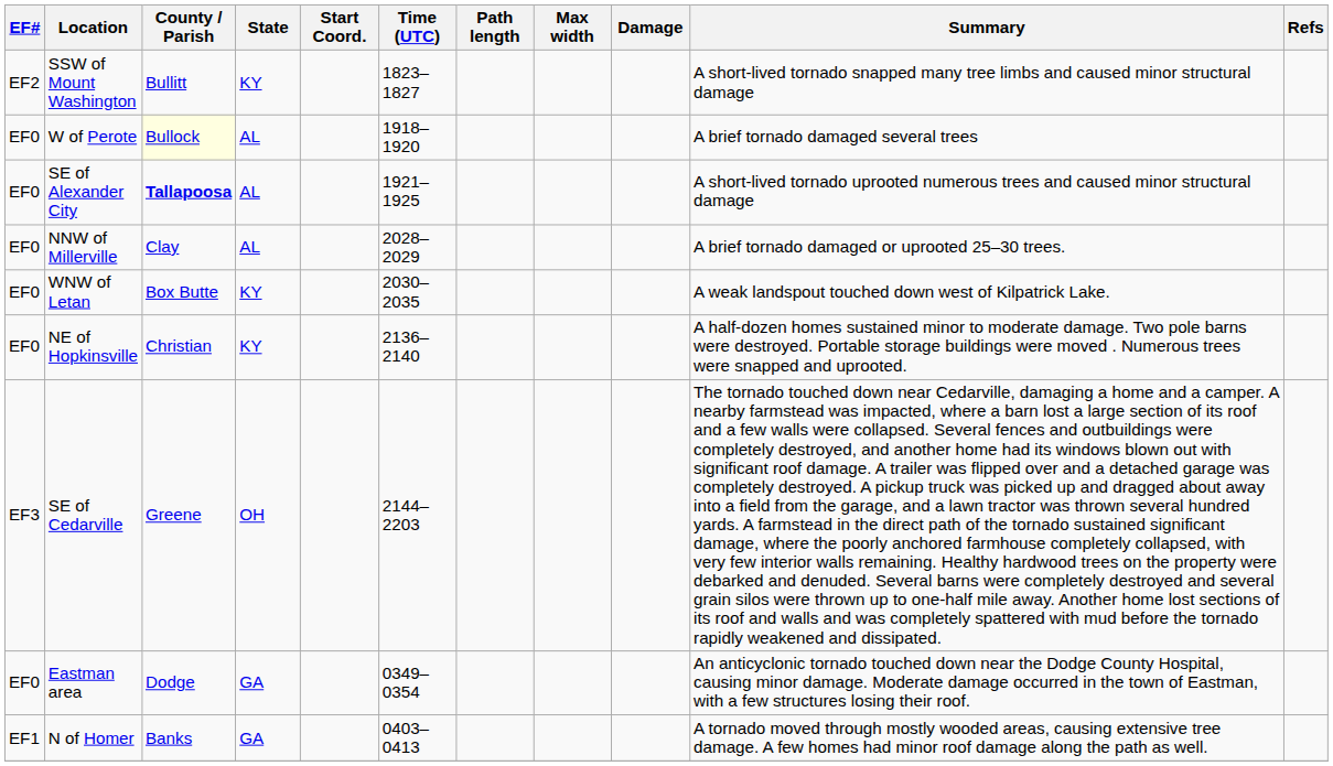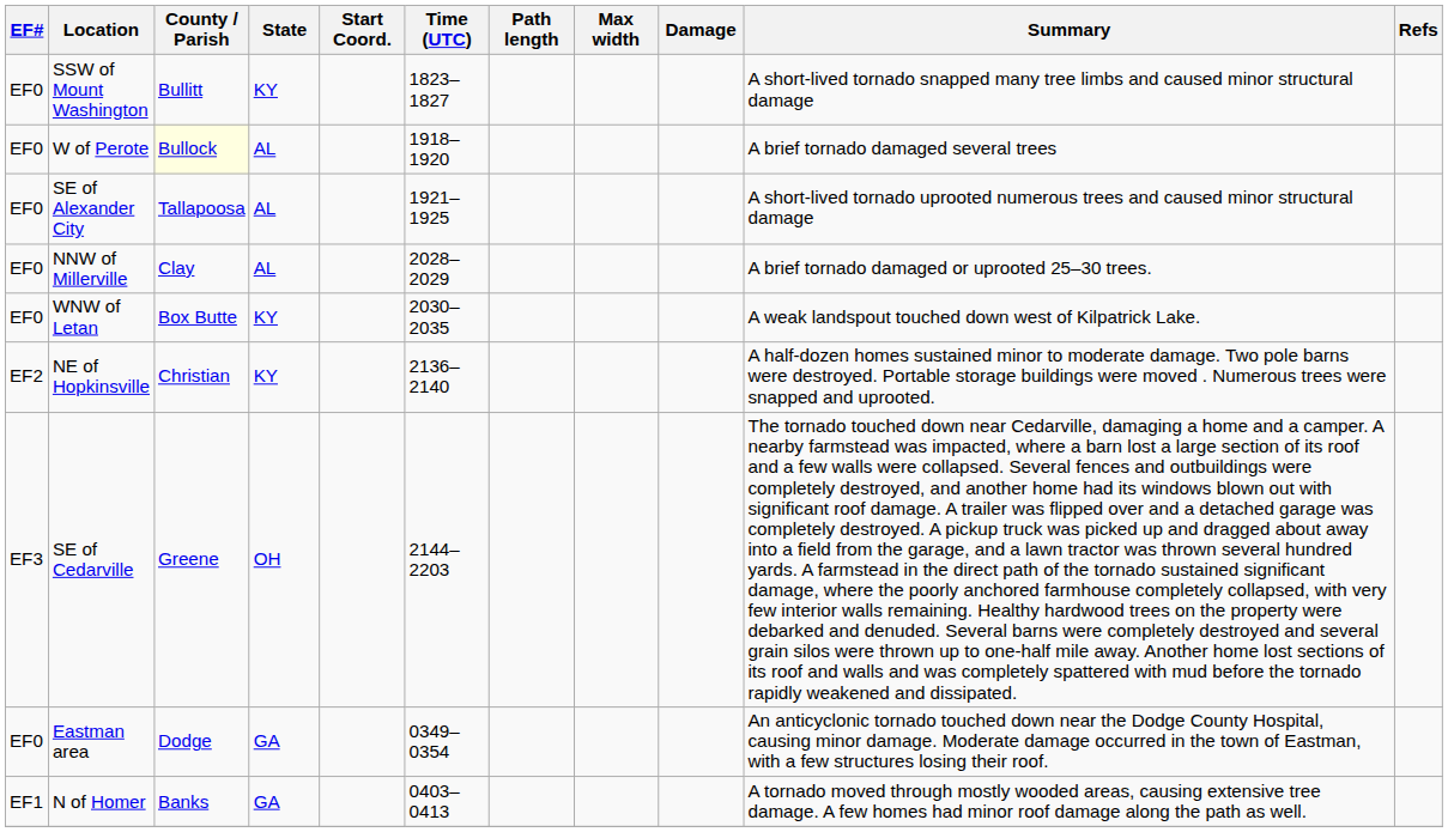SSW of Mount Washington | EF#: EF2 -> EF0
SE of Alexander City | County / Parish: bold -> normal
NE of Hopkinsville | EF#: EF0 -> EF2
